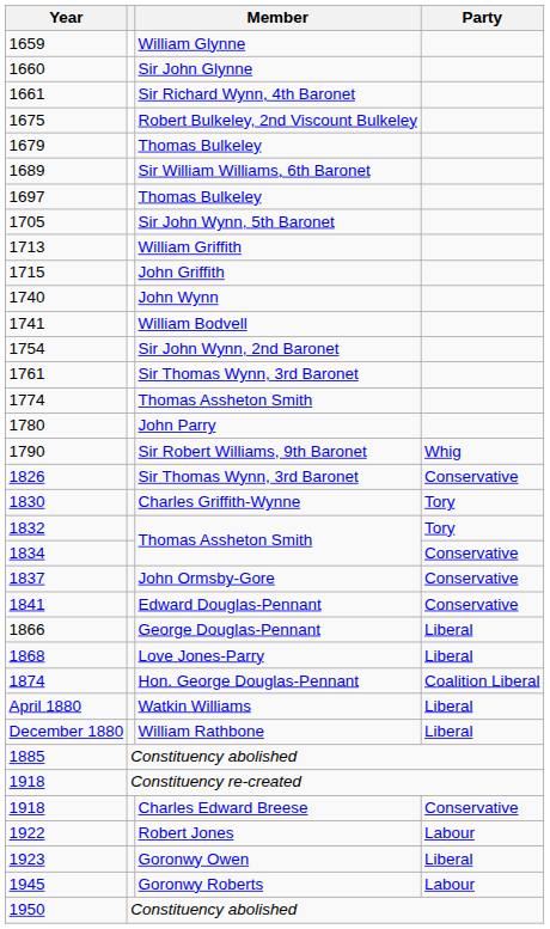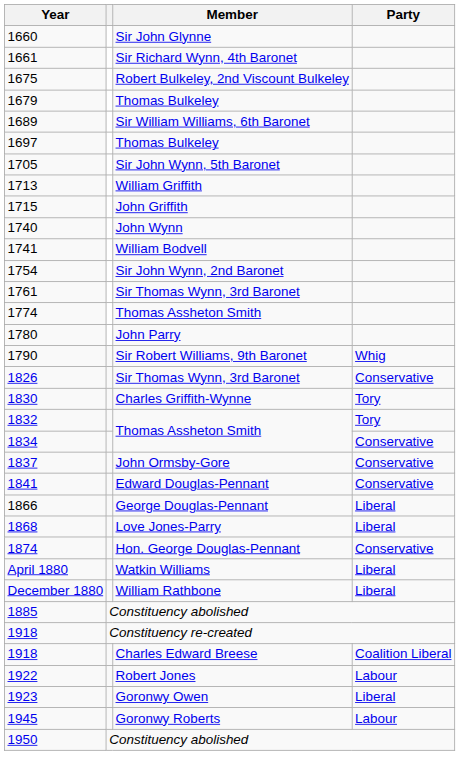- row: 1659 | William Glynne
1874 | Party: Coalition Liberal -> Conservative
1918 / Charles Edward Breese | Party: Conservative -> Coalition Liberal
